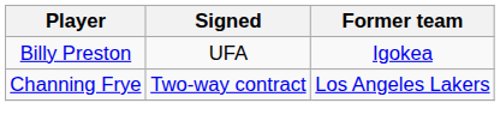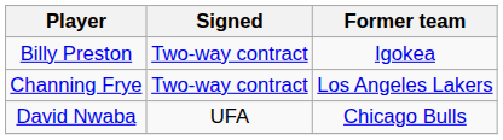Billy Preston | Signed: UFA -> Two-way contract
+ row: David Nwaba | UFA | Chicago Bulls
